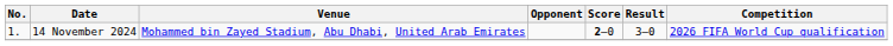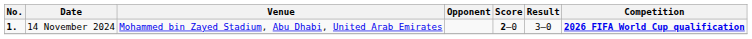14 November 2024 | No.: normal -> bold
14 November 2024 | Competition: normal -> bold
